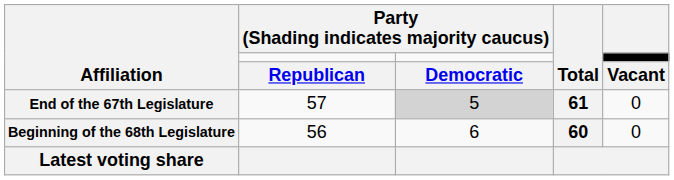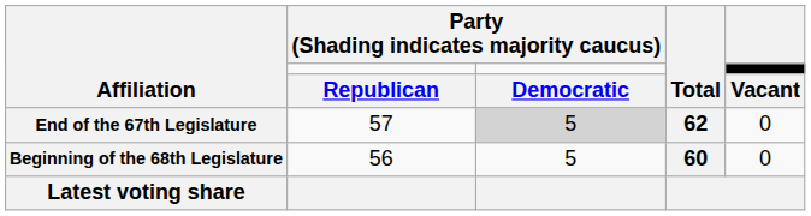End of the 67th Legislature | Total: 61 -> 62
Beginning of the 68th Legislature | column 3: 6 -> 5
